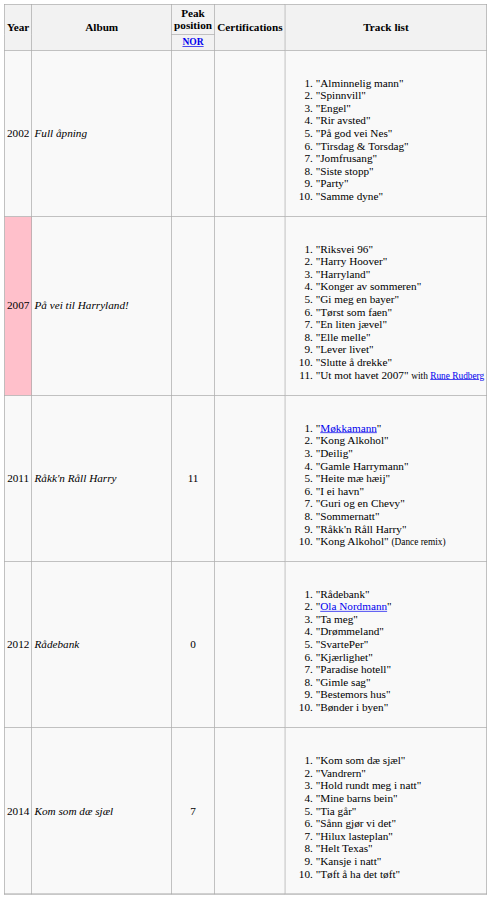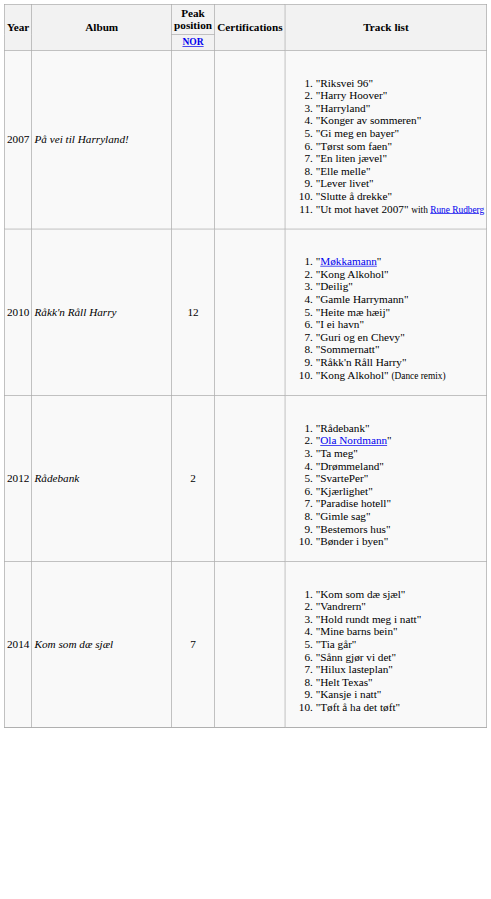- row: 2002 | Full åpning | "Alminnelig mann" "Spinnvill" "Engel" "Rir avsted" "På god vei Nes" "Tirsdag & Torsdag" "Jomfrusang" "Siste stopp" "Party" "Samme dyne"
På vei til Harryland! | Year: pink background -> no background
Råkk'n Råll Harry | Year: 2011 -> 2010
Råkk'n Råll Harry | Peak position / NOR: 11 -> 12
Rådebank | Peak position / NOR: 0 -> 2
